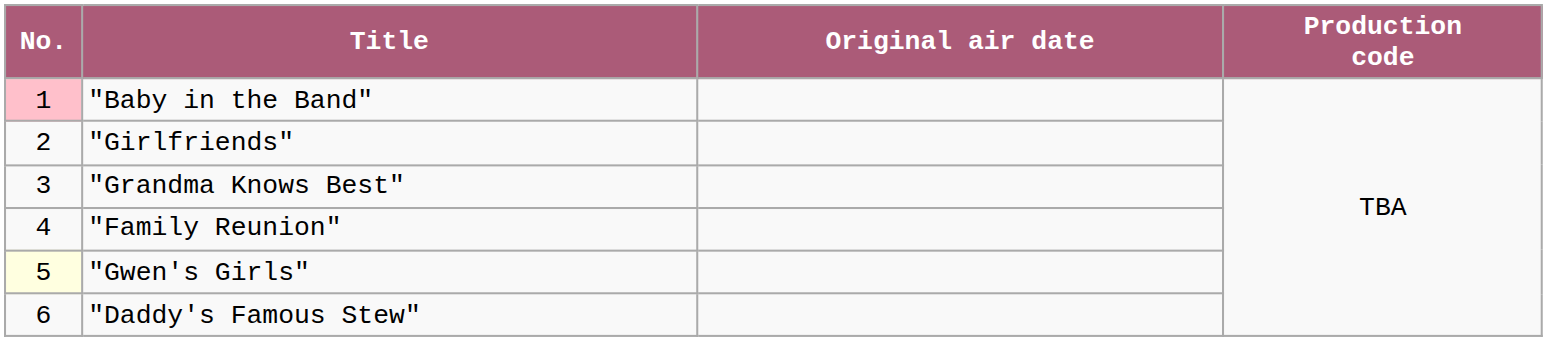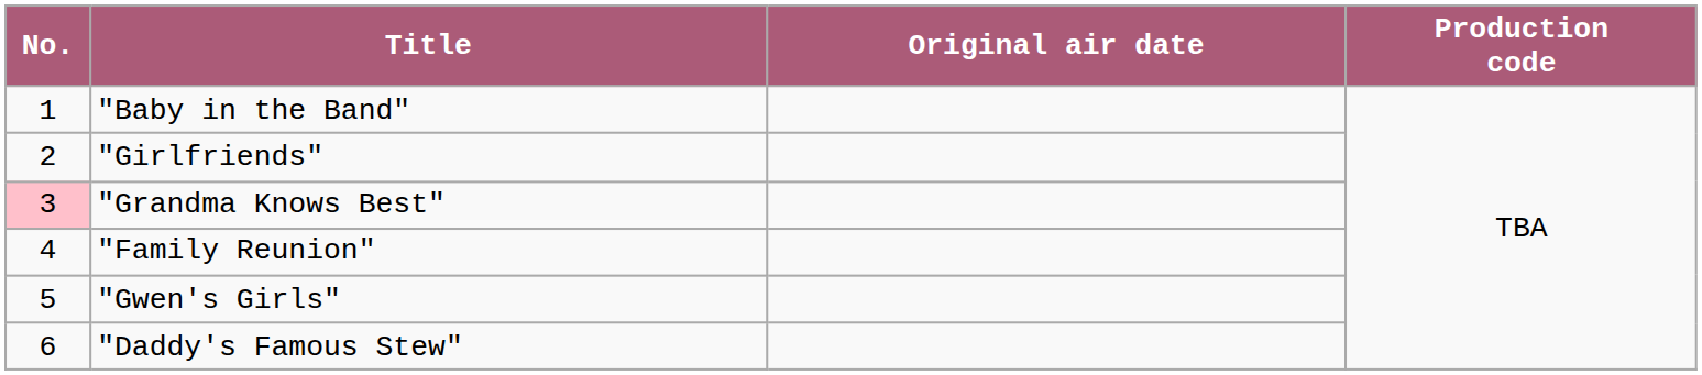"Baby in the Band" | No.: pink background -> no background
"Grandma Knows Best" | No.: no background -> pink background
"Gwen's Girls" | No.: lightyellow background -> no background
